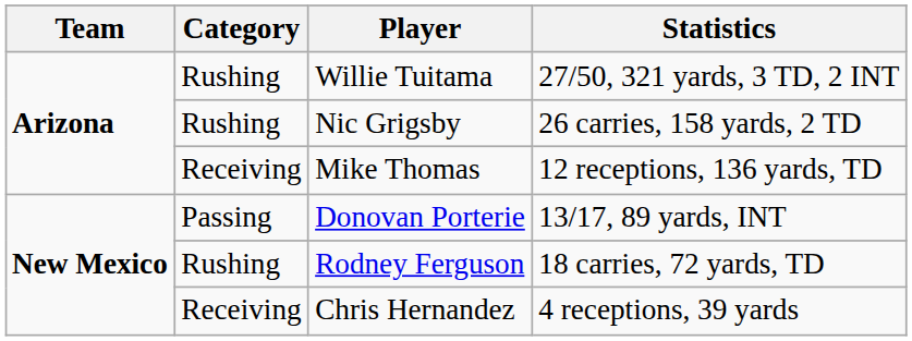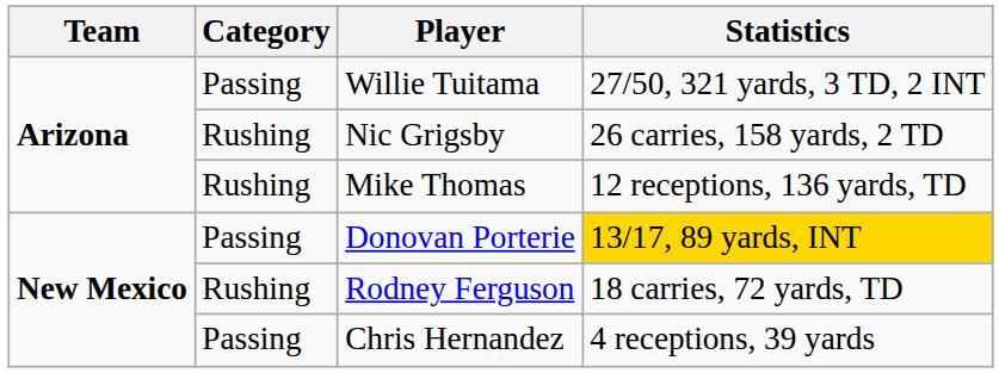Willie Tuitama | Category: Rushing -> Passing
Mike Thomas | Category: Receiving -> Rushing
Donovan Porterie | Statistics: no background -> gold background
Chris Hernandez | Category: Receiving -> Passing
